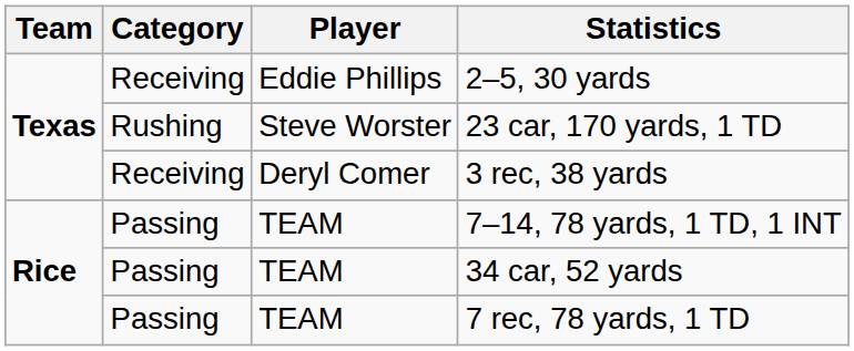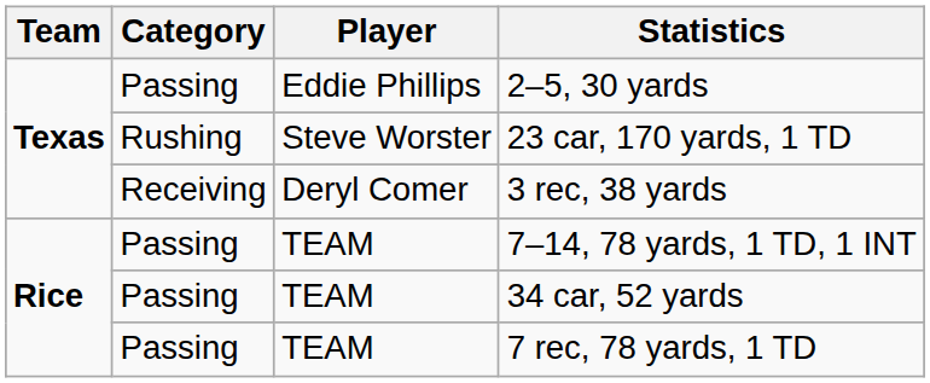2–5, 30 yards | Category: Receiving -> Passing
